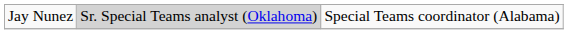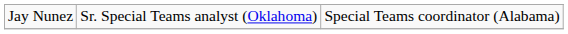Jay Nunez | column 2: lightgrey background -> no background
